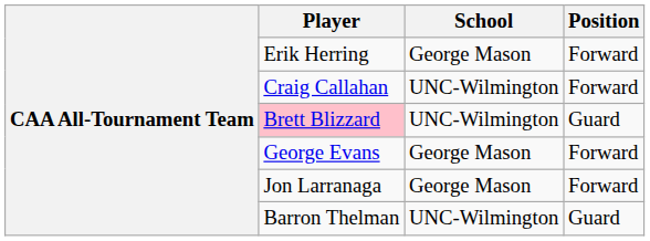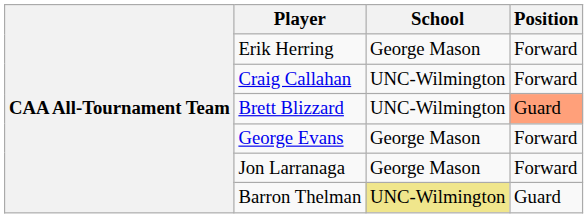row 4 | Player: pink background -> no background
row 4 | Position: no background -> lightsalmon background
row 7 | School: no background -> khaki background
